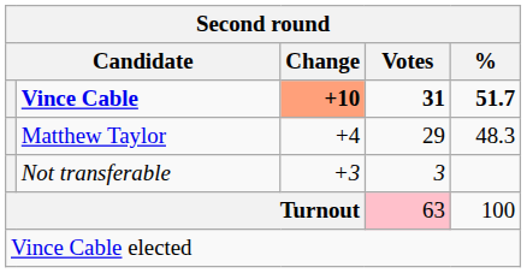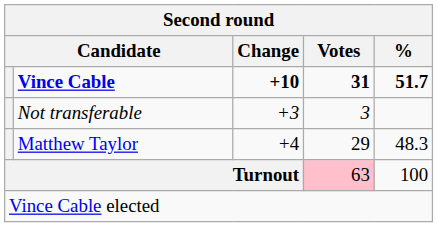Vince Cable | Change: lightsalmon background -> no background
rows swapped: Matthew Taylor <-> Not transferable
